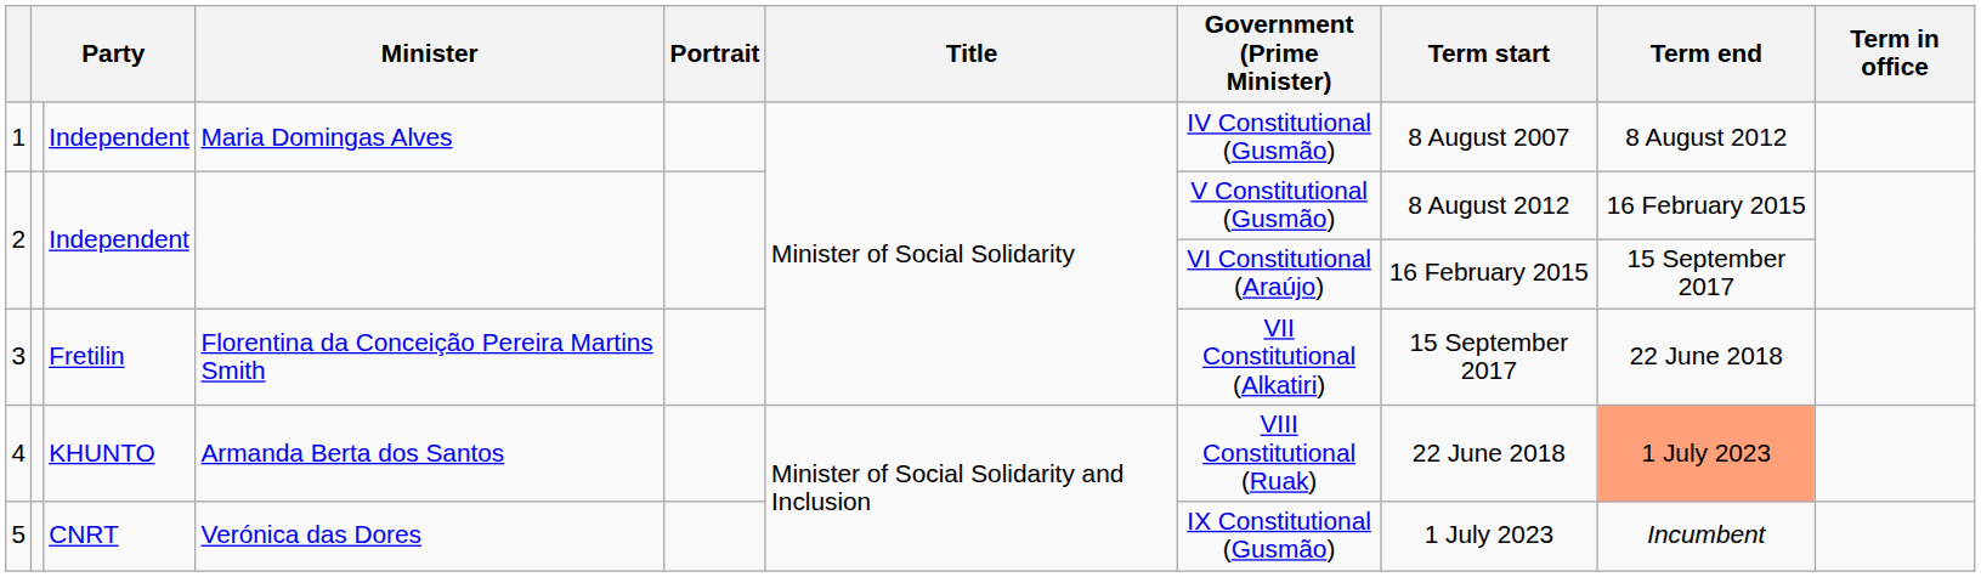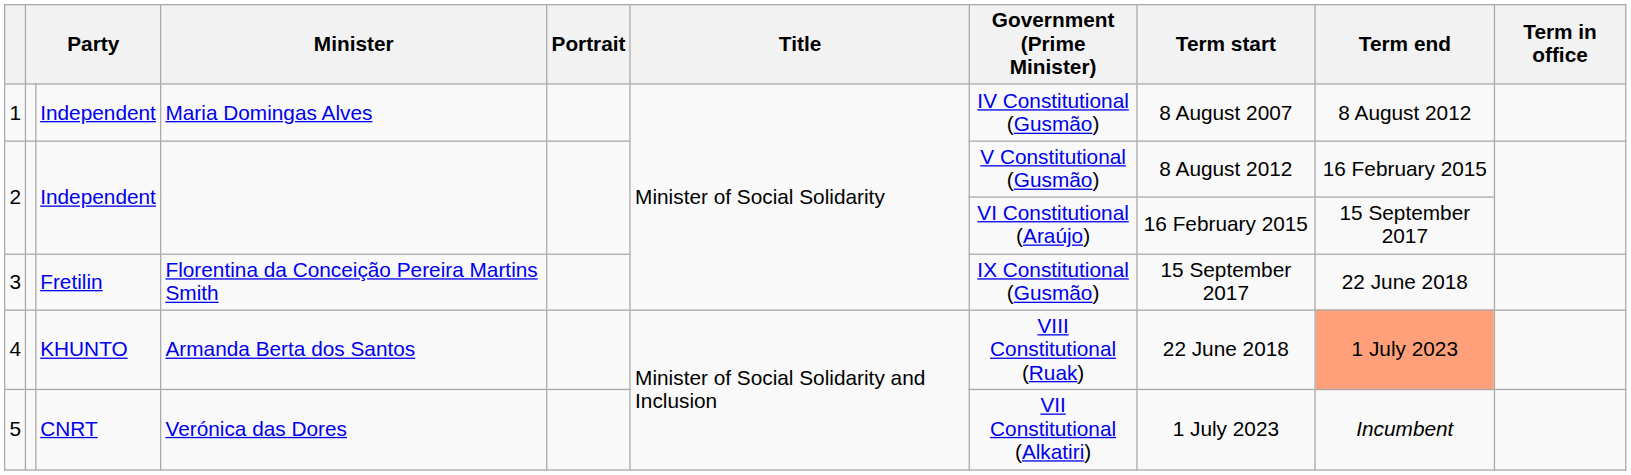3 | Government (Prime Minister): VII Constitutional (Alkatiri) -> IX Constitutional (Gusmão)
5 | Government (Prime Minister): IX Constitutional (Gusmão) -> VII Constitutional (Alkatiri)
